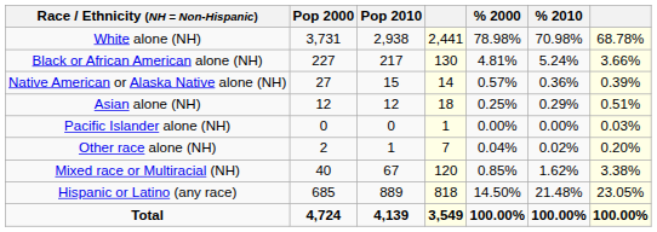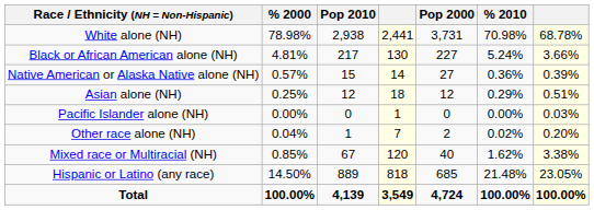columns swapped: Pop 2000 <-> % 2000
